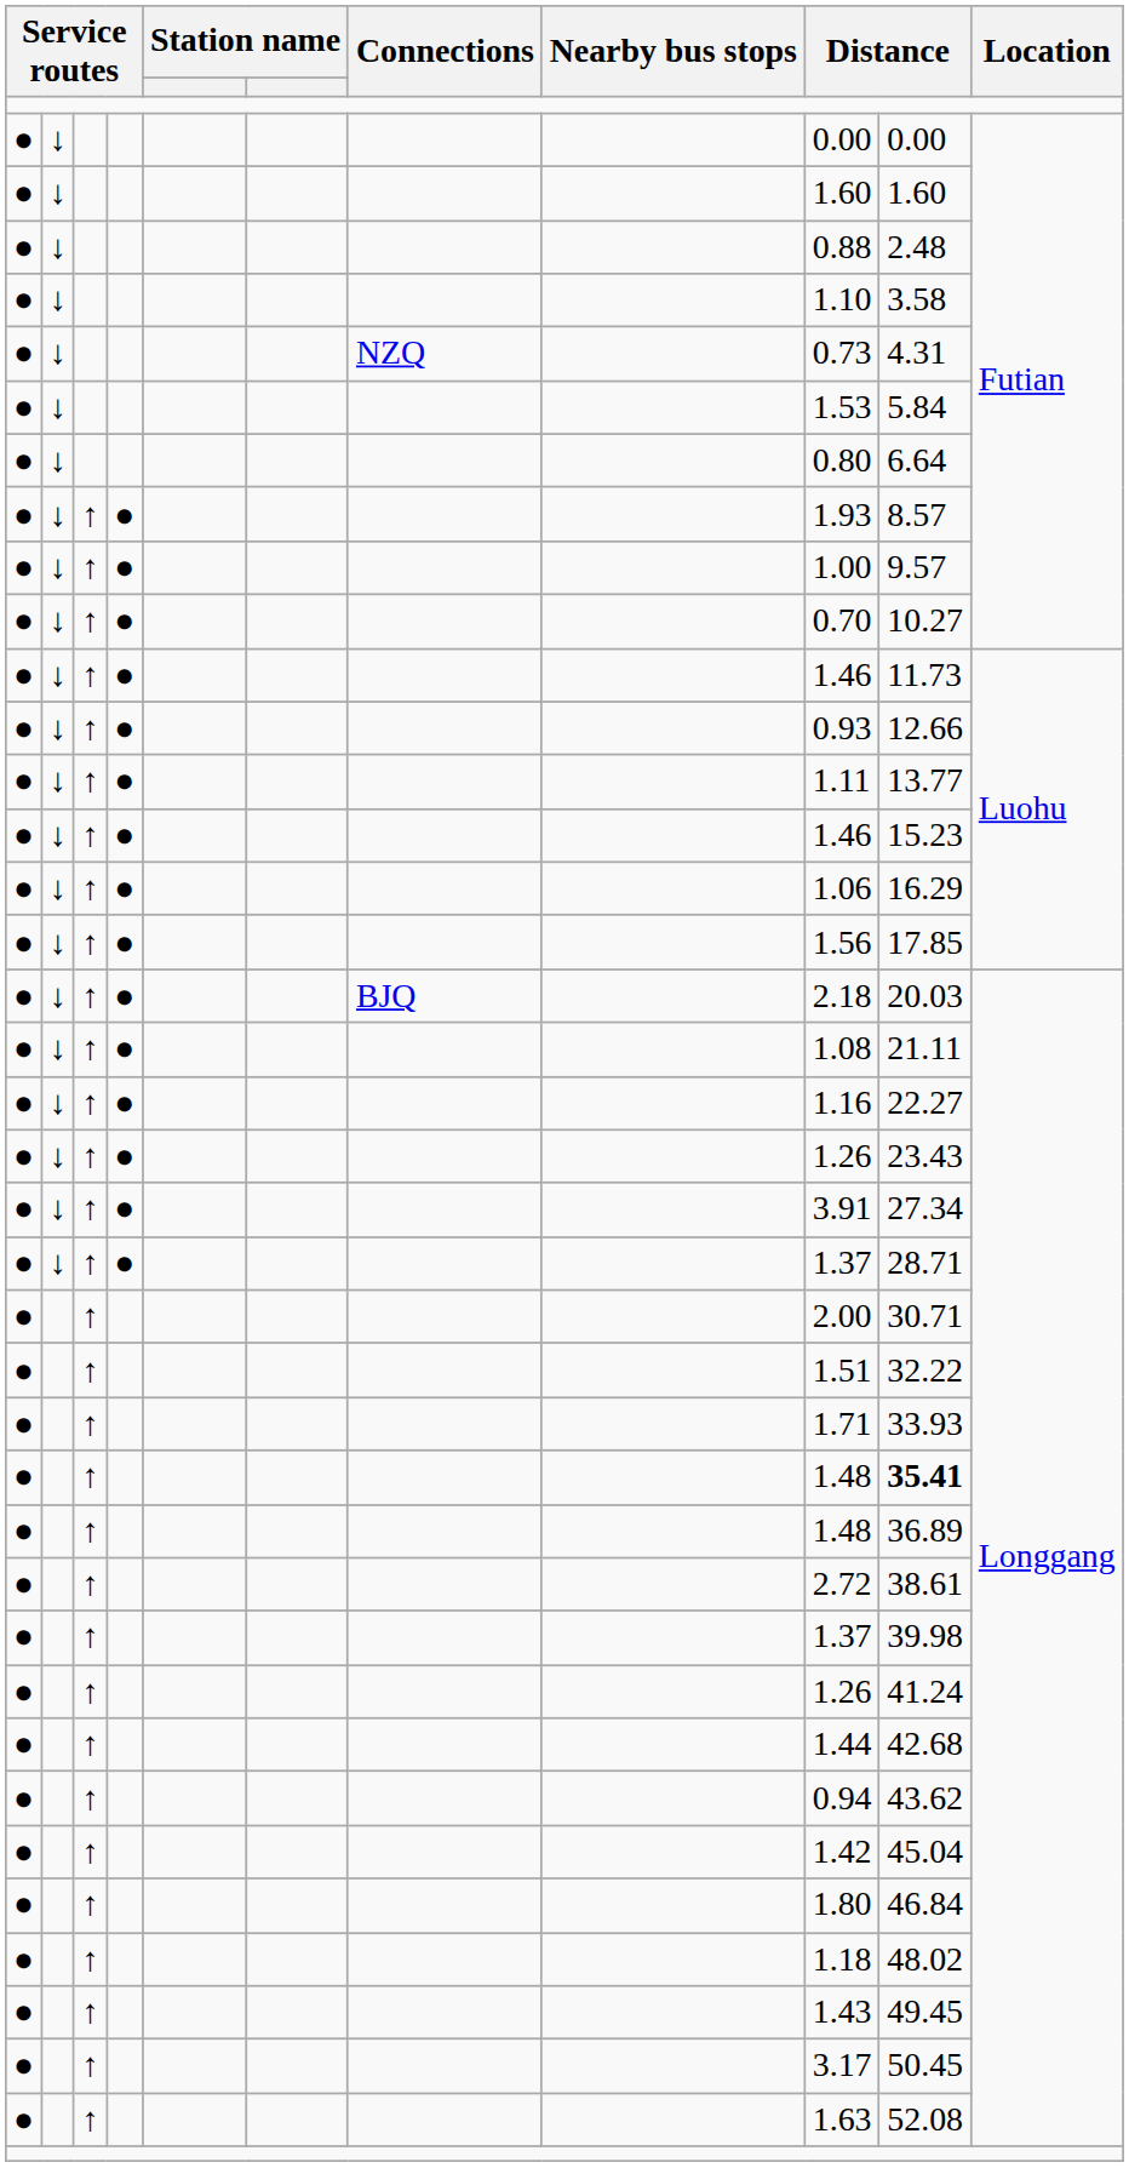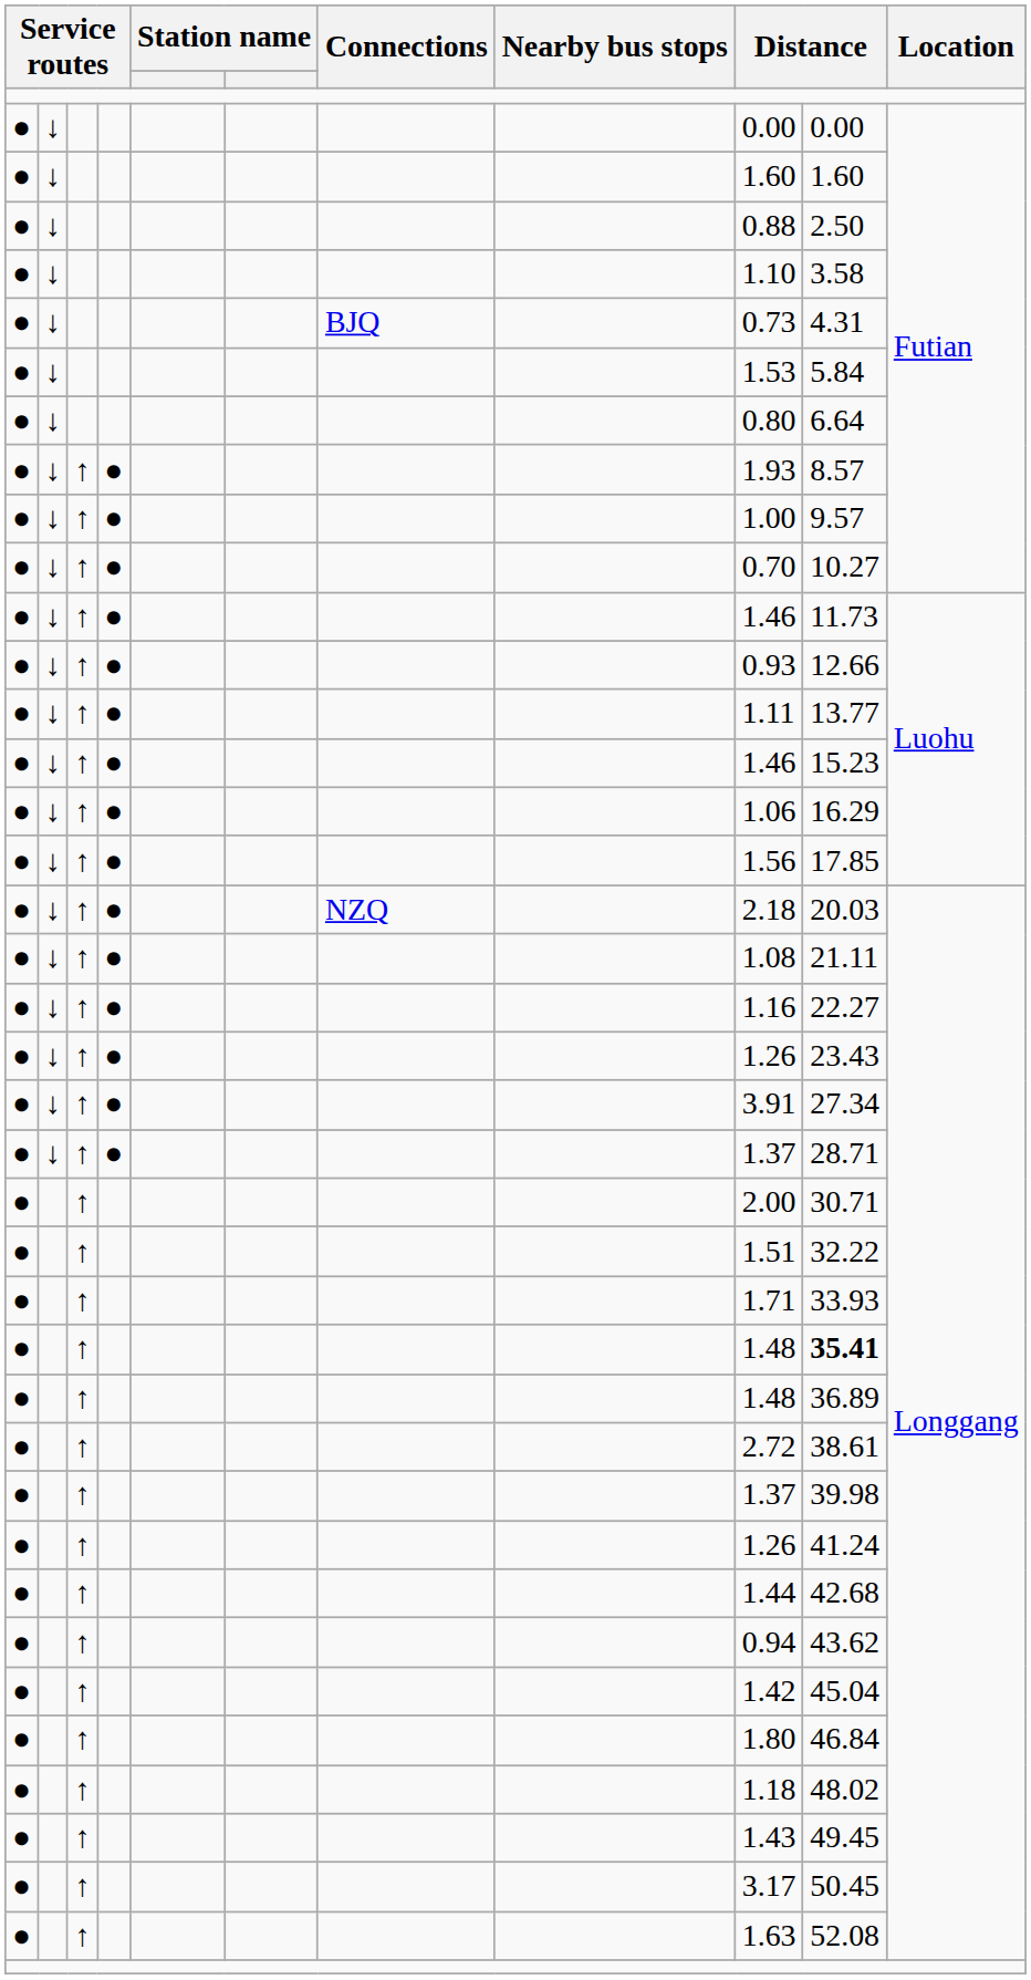row 6 | column 10: 2.48 -> 2.50
row 8 | Connections: NZQ -> BJQ
row 20 | Connections: BJQ -> NZQ
